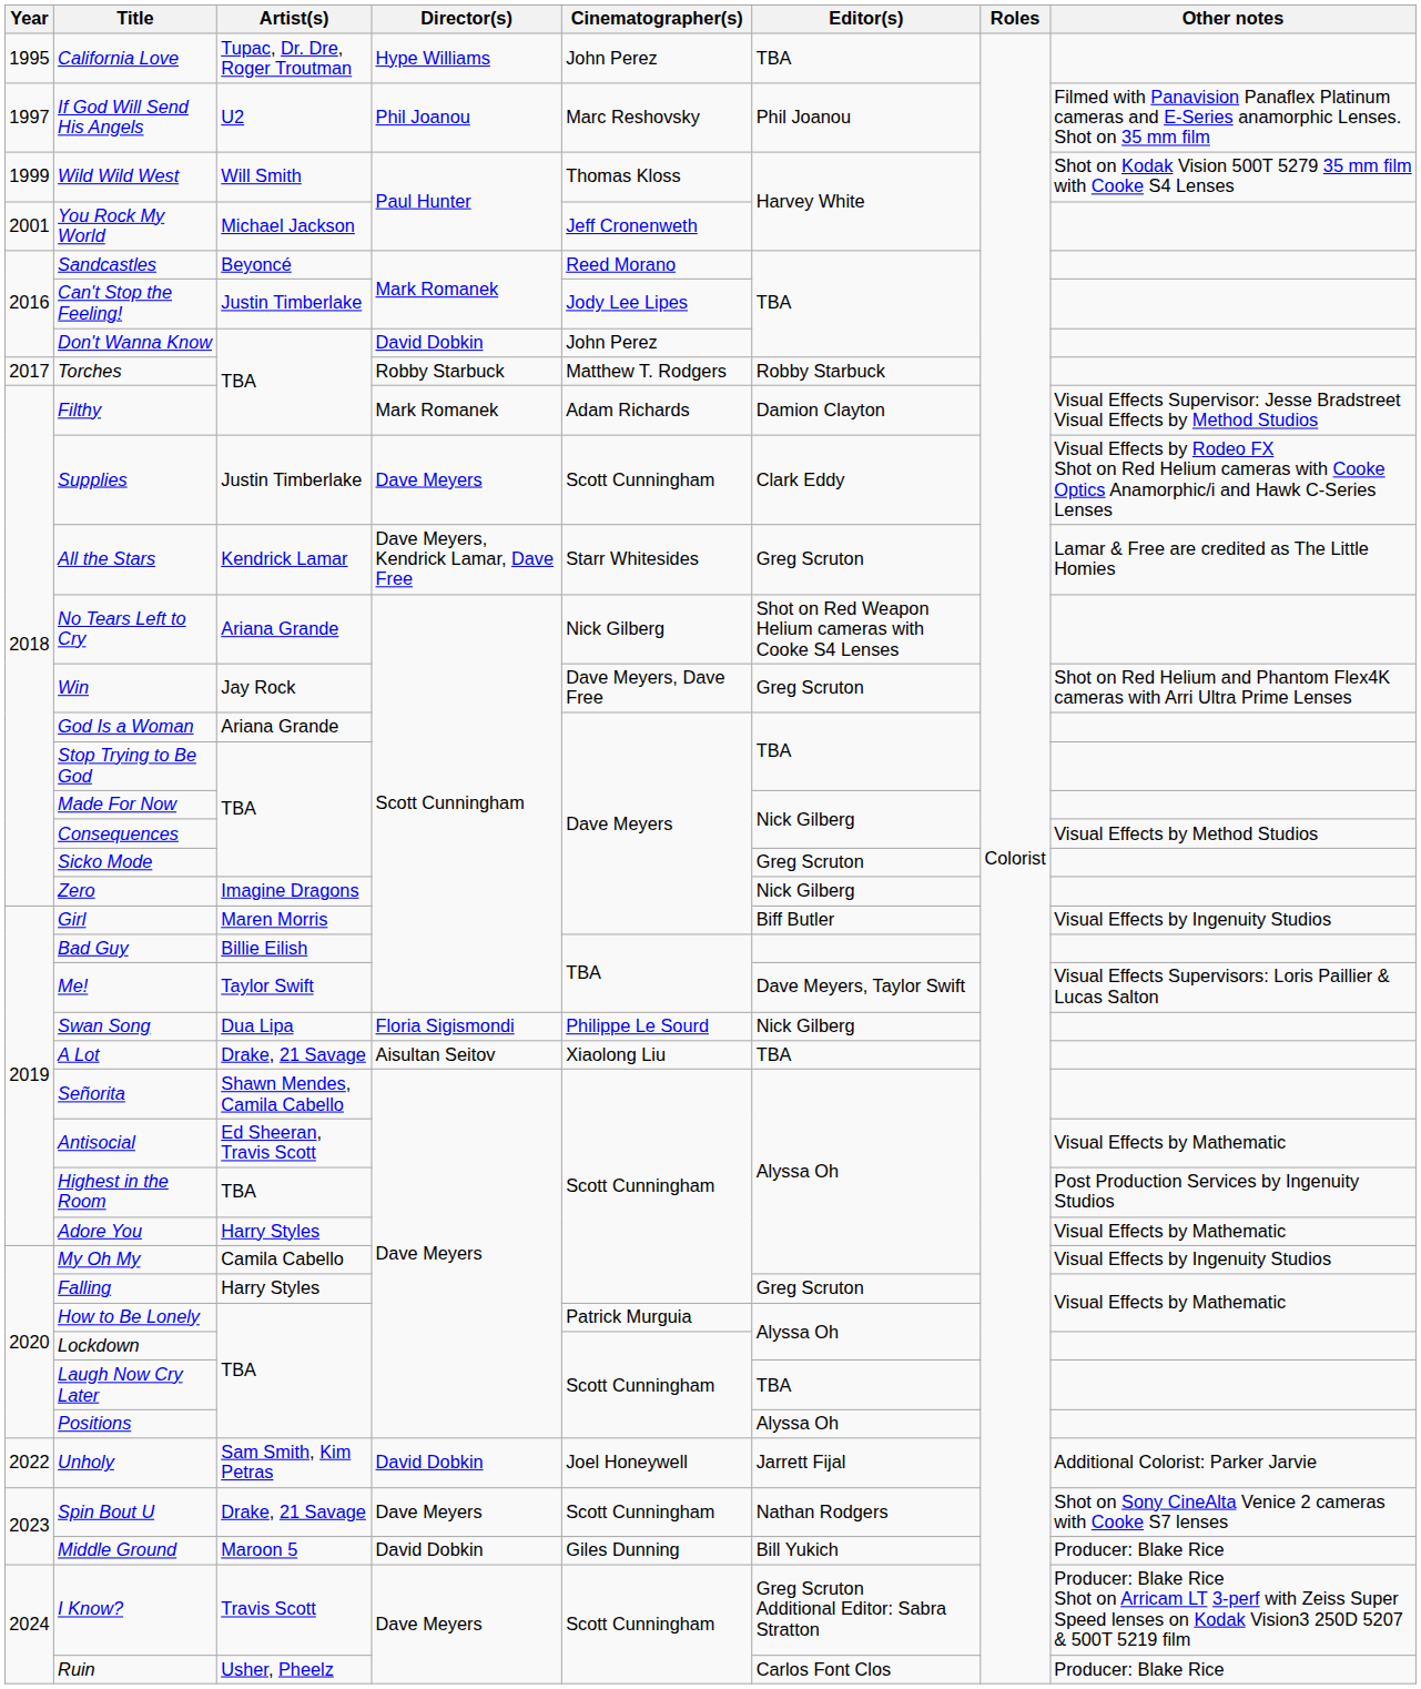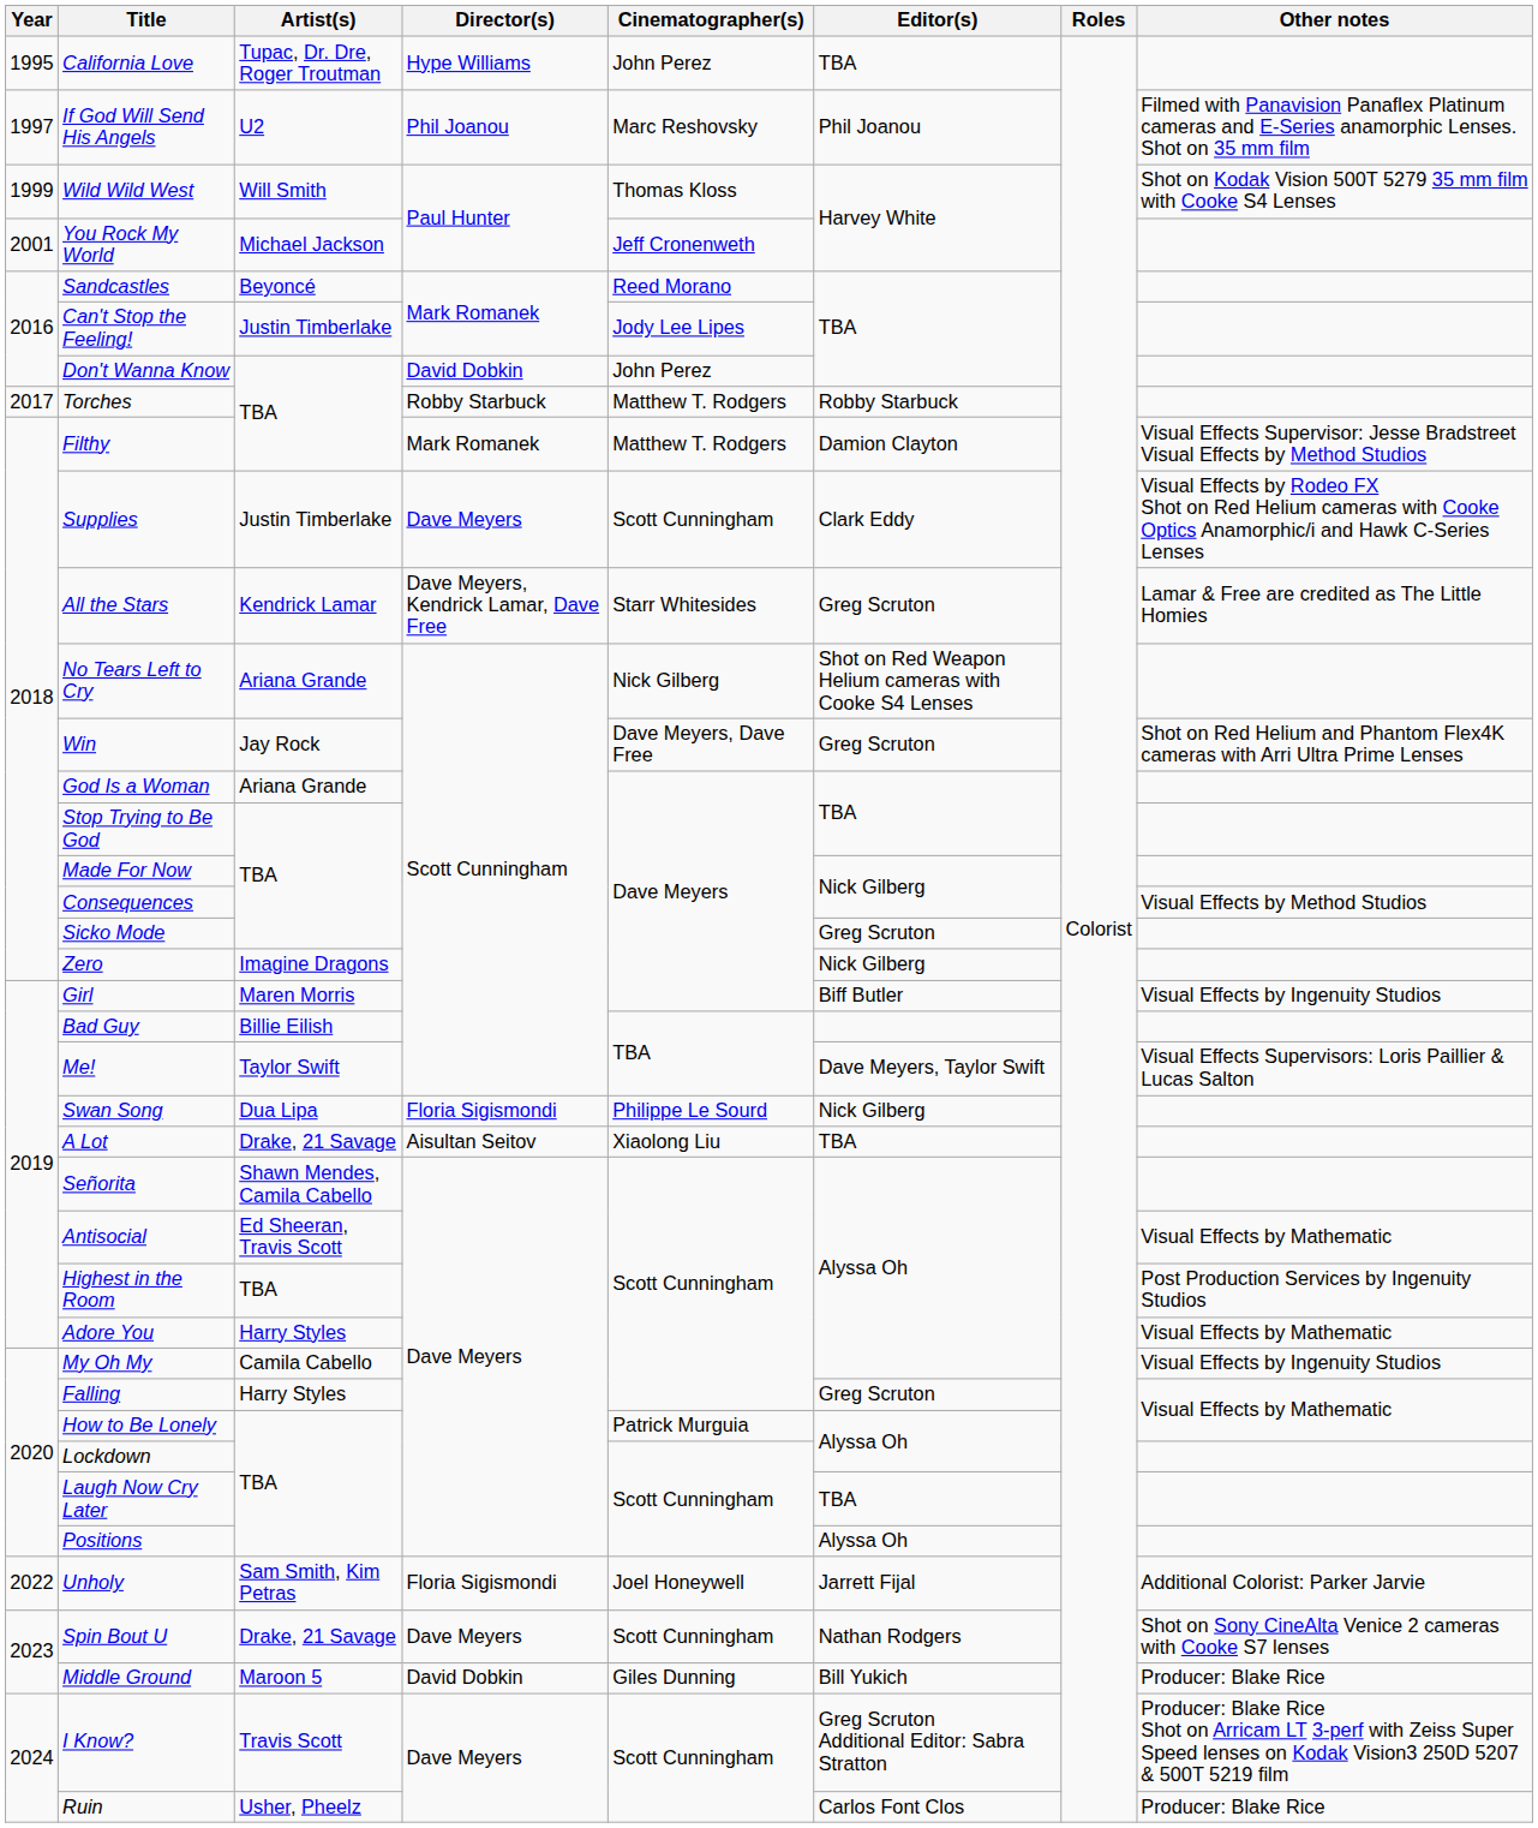Filthy | Cinematographer(s): Adam Richards -> Matthew T. Rodgers
Unholy | Director(s): David Dobkin -> Floria Sigismondi
